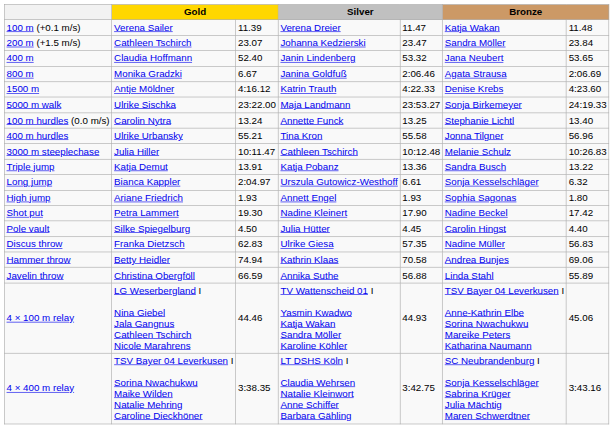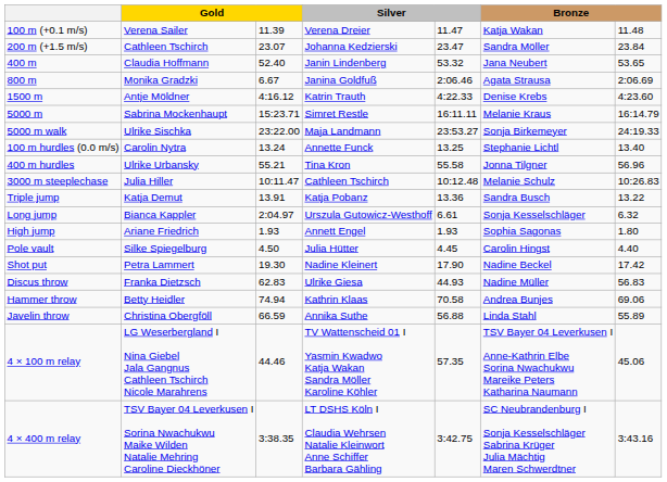+ row: 5000 m | Sabrina Mockenhaupt | 15:23.71 | Simret Restle | 16:11.11 | Melanie Kraus | 16:14.79
rows swapped: Pole vault <-> Shot put
Discus throw | column 5: 57.35 -> 44.93
4 × 100 m relay | column 5: 44.93 -> 57.35
